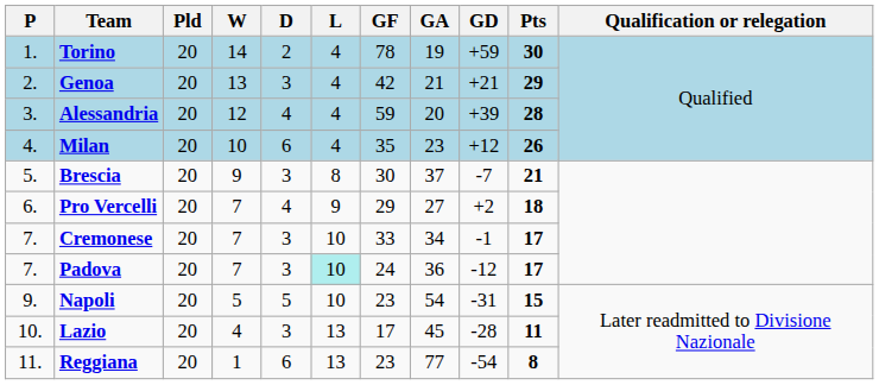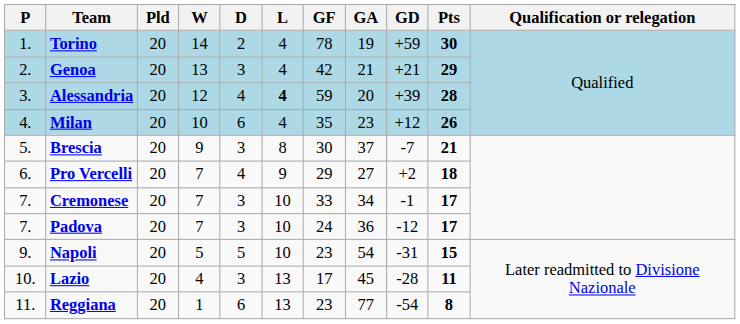Alessandria | L: normal -> bold
Padova | L: paleturquoise background -> no background
